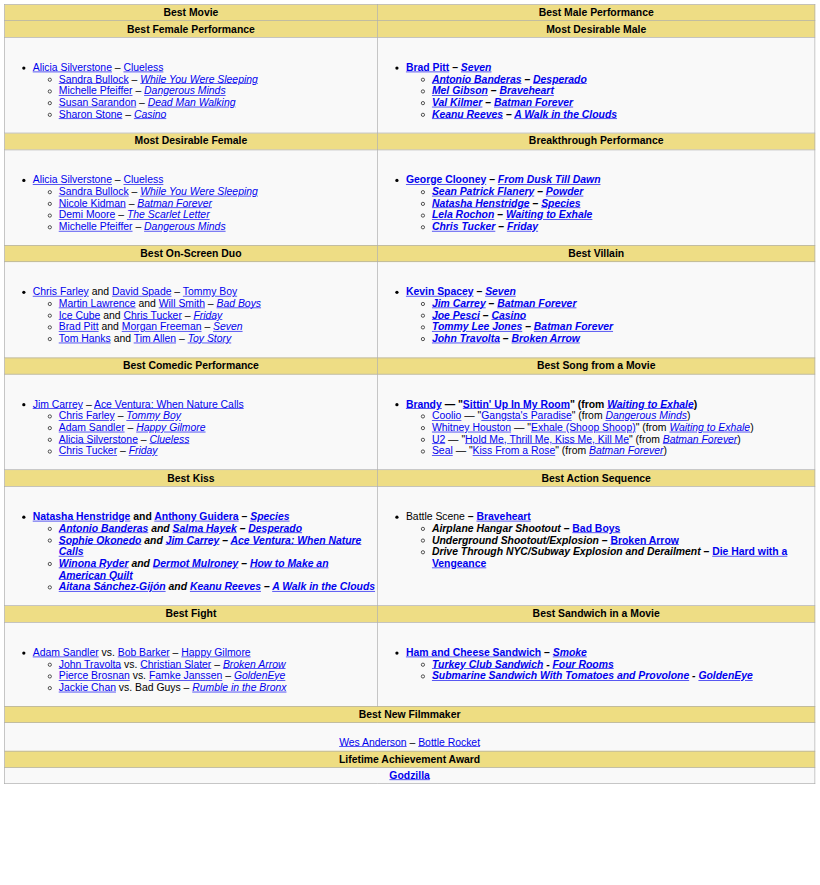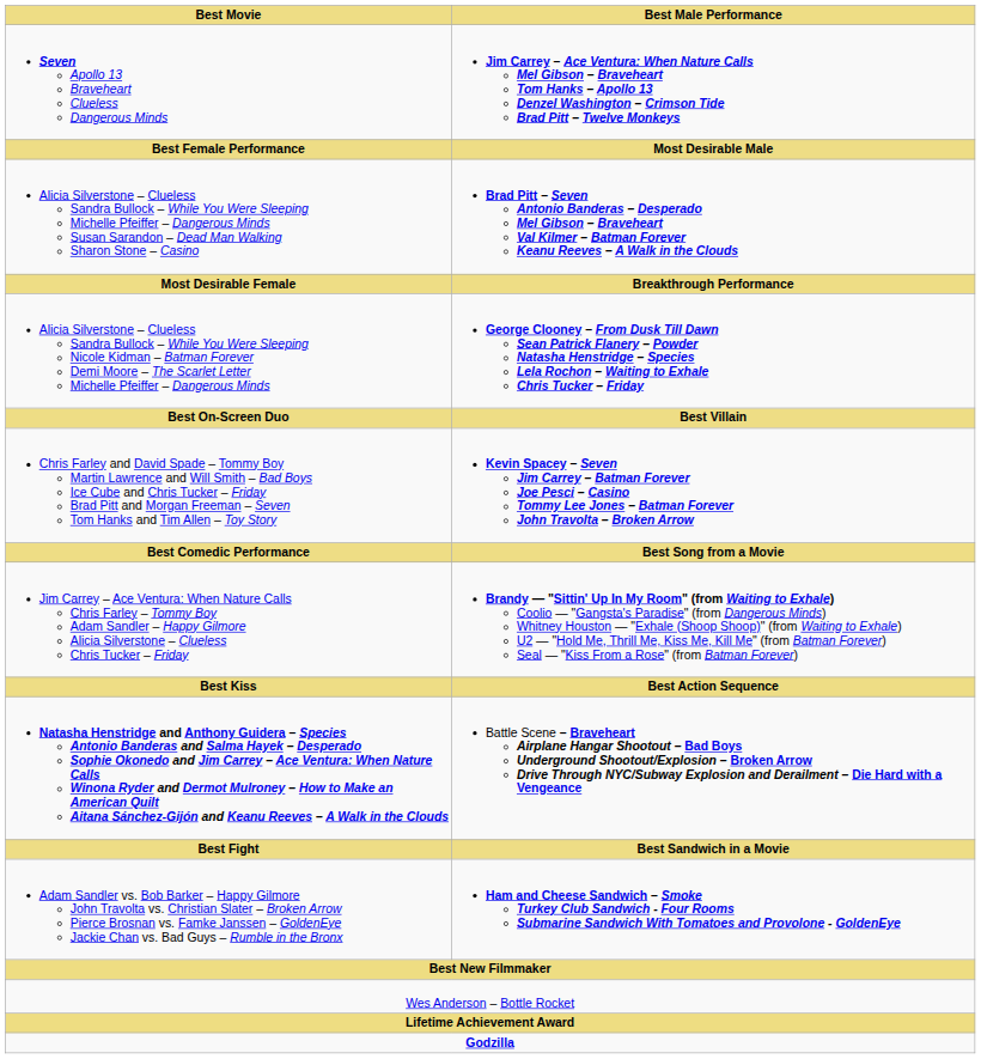+ row: Seven Apollo 13 Braveheart Clueless Dangerous Minds | Jim Carrey – Ace Ventura: When Nature Calls Mel Gibson – Braveheart Tom Hanks – Apollo 13 Denzel Washington – Crimson Tide Brad Pitt – Twelve Monkeys
